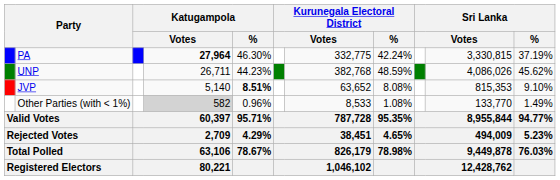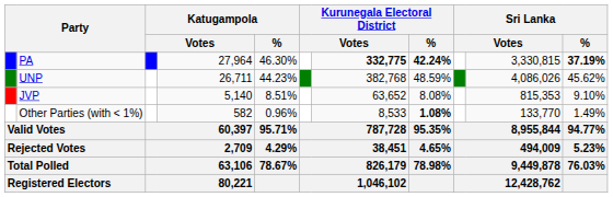PA | column 4: bold -> normal
PA | column 7: normal -> bold
PA | Kurunegala Electoral District / %: normal -> bold
PA | Sri Lanka / %: normal -> bold
JVP | Katugampola / %: bold -> normal
Other Parties (with < 1%) | column 4: lightgrey background -> no background
Other Parties (with < 1%) | Kurunegala Electoral District / %: normal -> bold
